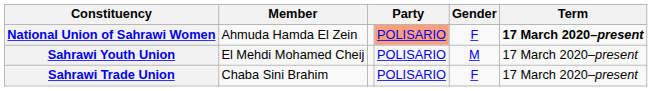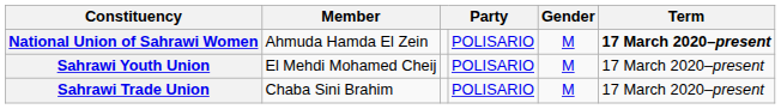National Union of Sahrawi Women | column 4: lightsalmon background -> no background
National Union of Sahrawi Women | Gender: F -> M
Sahrawi Trade Union | Gender: F -> M
